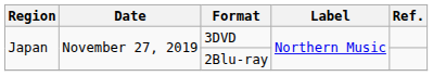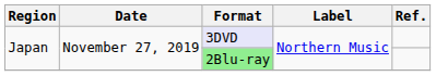3DVD | Format: no background -> lavender background
2Blu-ray | Format: no background -> lightgreen background
